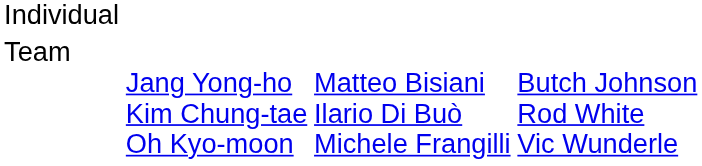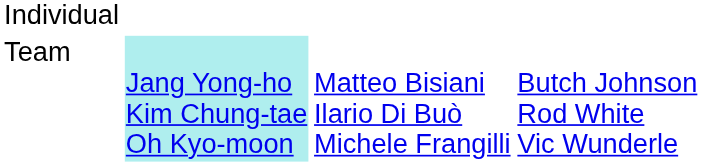Team | column 2: no background -> paleturquoise background
